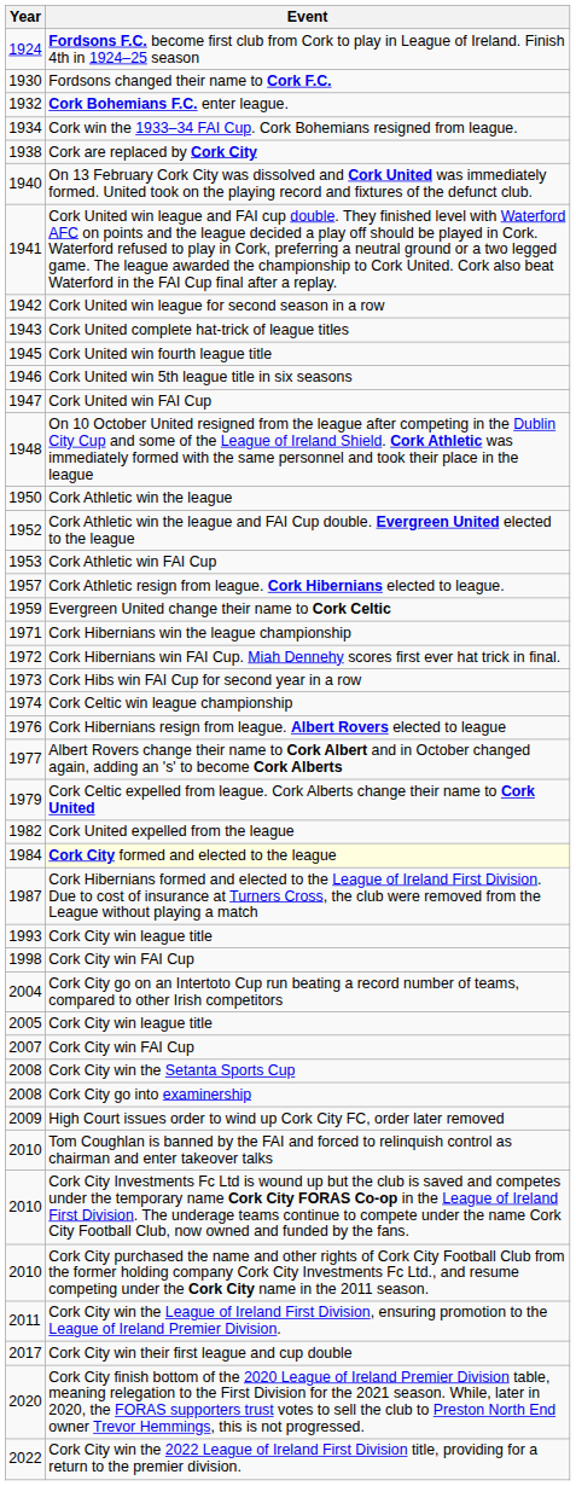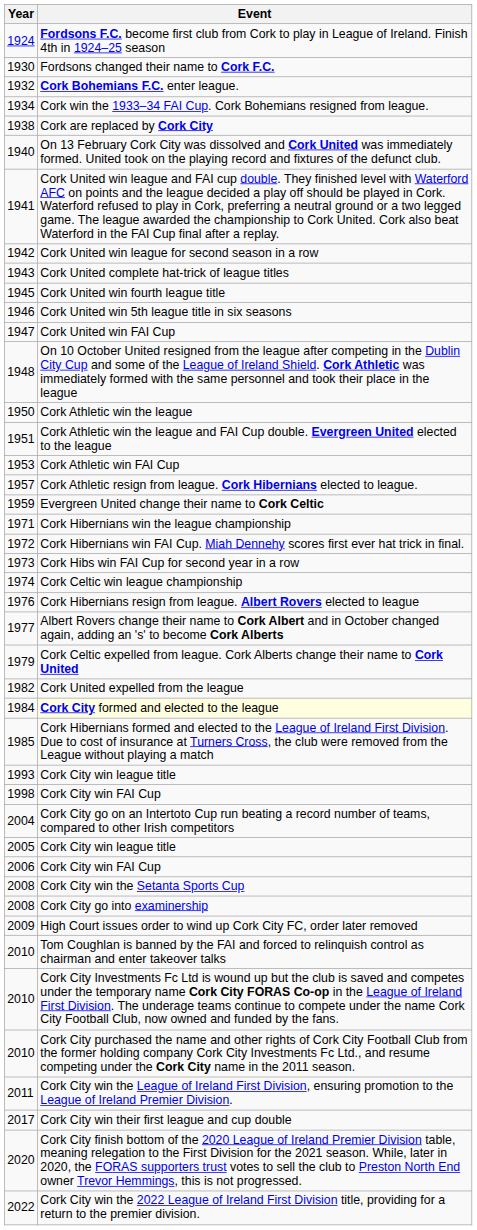row 16 | Year: 1952 -> 1951
row 29 | Year: 1987 -> 1985
row 34 | Year: 2007 -> 2006
